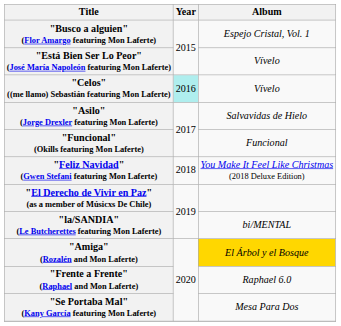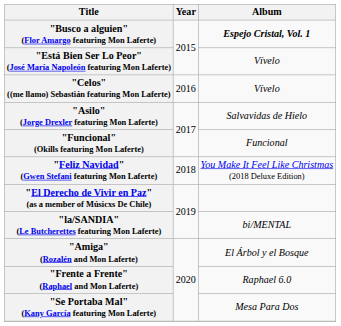"Busco a alguien" (Flor Amargo featuring Mon Laferte) | Album: normal -> bold
"Celos" ((me llamo) Sebastián featuring Mon Laferte) | Year: paleturquoise background -> no background
"Amiga" (Rozalén and Mon Laferte) | Album: gold background -> no background
